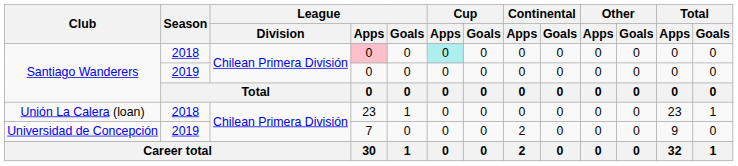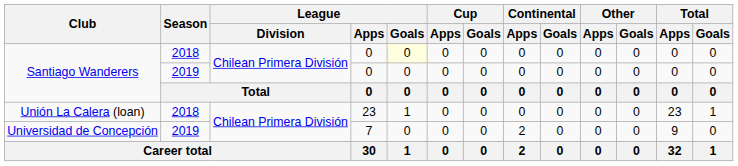Santiago Wanderers / 2018 | League / Apps: pink background -> no background
Santiago Wanderers / 2018 | League / Goals: no background -> lightyellow background
Santiago Wanderers / 2018 | Cup / Apps: paleturquoise background -> no background
